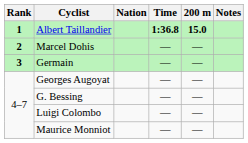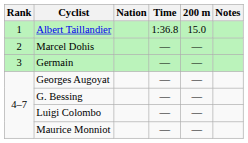Albert Taillandier | Rank: bold -> normal
Albert Taillandier | Time: bold -> normal
Albert Taillandier | 200 m: bold -> normal
Marcel Dohis | Rank: bold -> normal
Germain | Rank: bold -> normal
